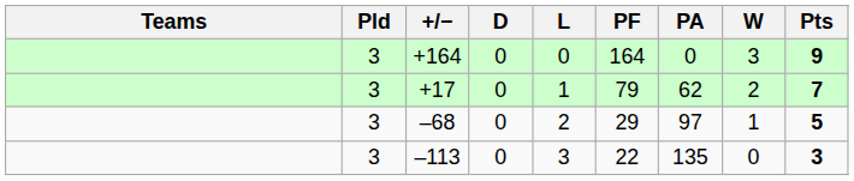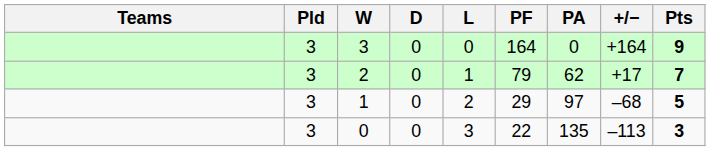columns swapped: W <-> +/−
